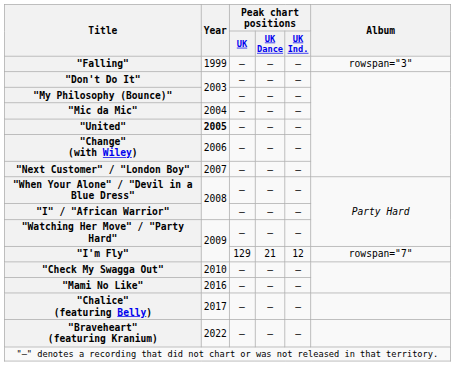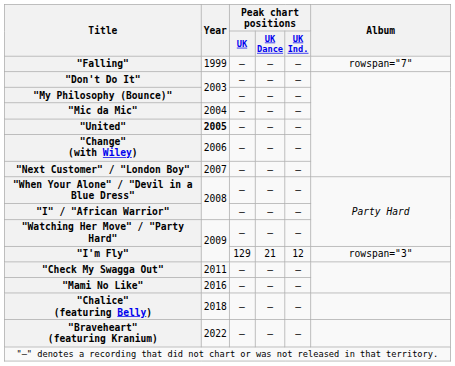"Falling" | Album: rowspan="3" -> rowspan="7"
"I'm Fly" | Album: rowspan="7" -> rowspan="3"
"Check My Swagga Out" | Year: 2010 -> 2011
"Chalice" (featuring Belly) | Year: 2017 -> 2018
